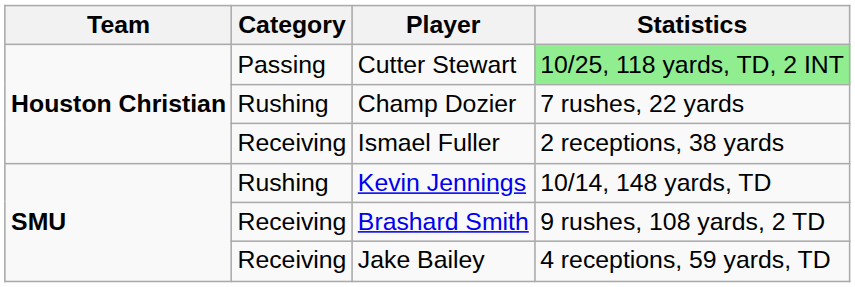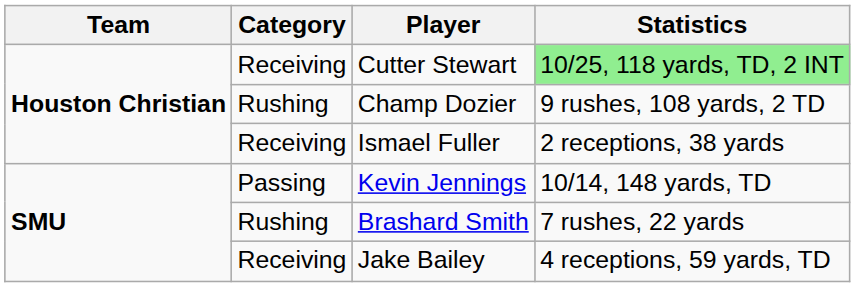Cutter Stewart | Category: Passing -> Receiving
Champ Dozier | Statistics: 7 rushes, 22 yards -> 9 rushes, 108 yards, 2 TD
Kevin Jennings | Category: Rushing -> Passing
Brashard Smith | Category: Receiving -> Rushing
Brashard Smith | Statistics: 9 rushes, 108 yards, 2 TD -> 7 rushes, 22 yards
